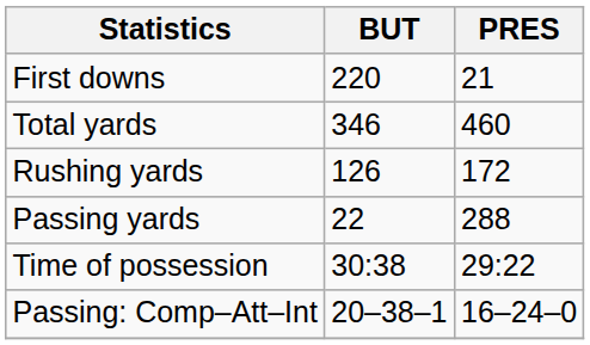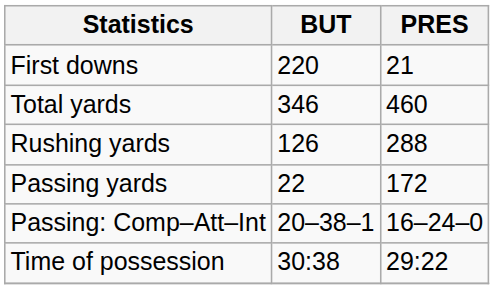Rushing yards | PRES: 172 -> 288
Passing yards | PRES: 288 -> 172
rows swapped: Passing: Comp–Att–Int <-> Time of possession
